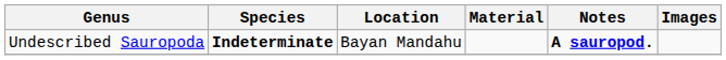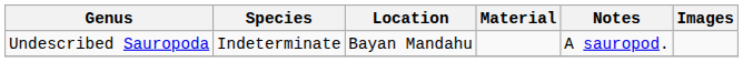Undescribed Sauropoda | Species: bold -> normal
Undescribed Sauropoda | Notes: bold -> normal
